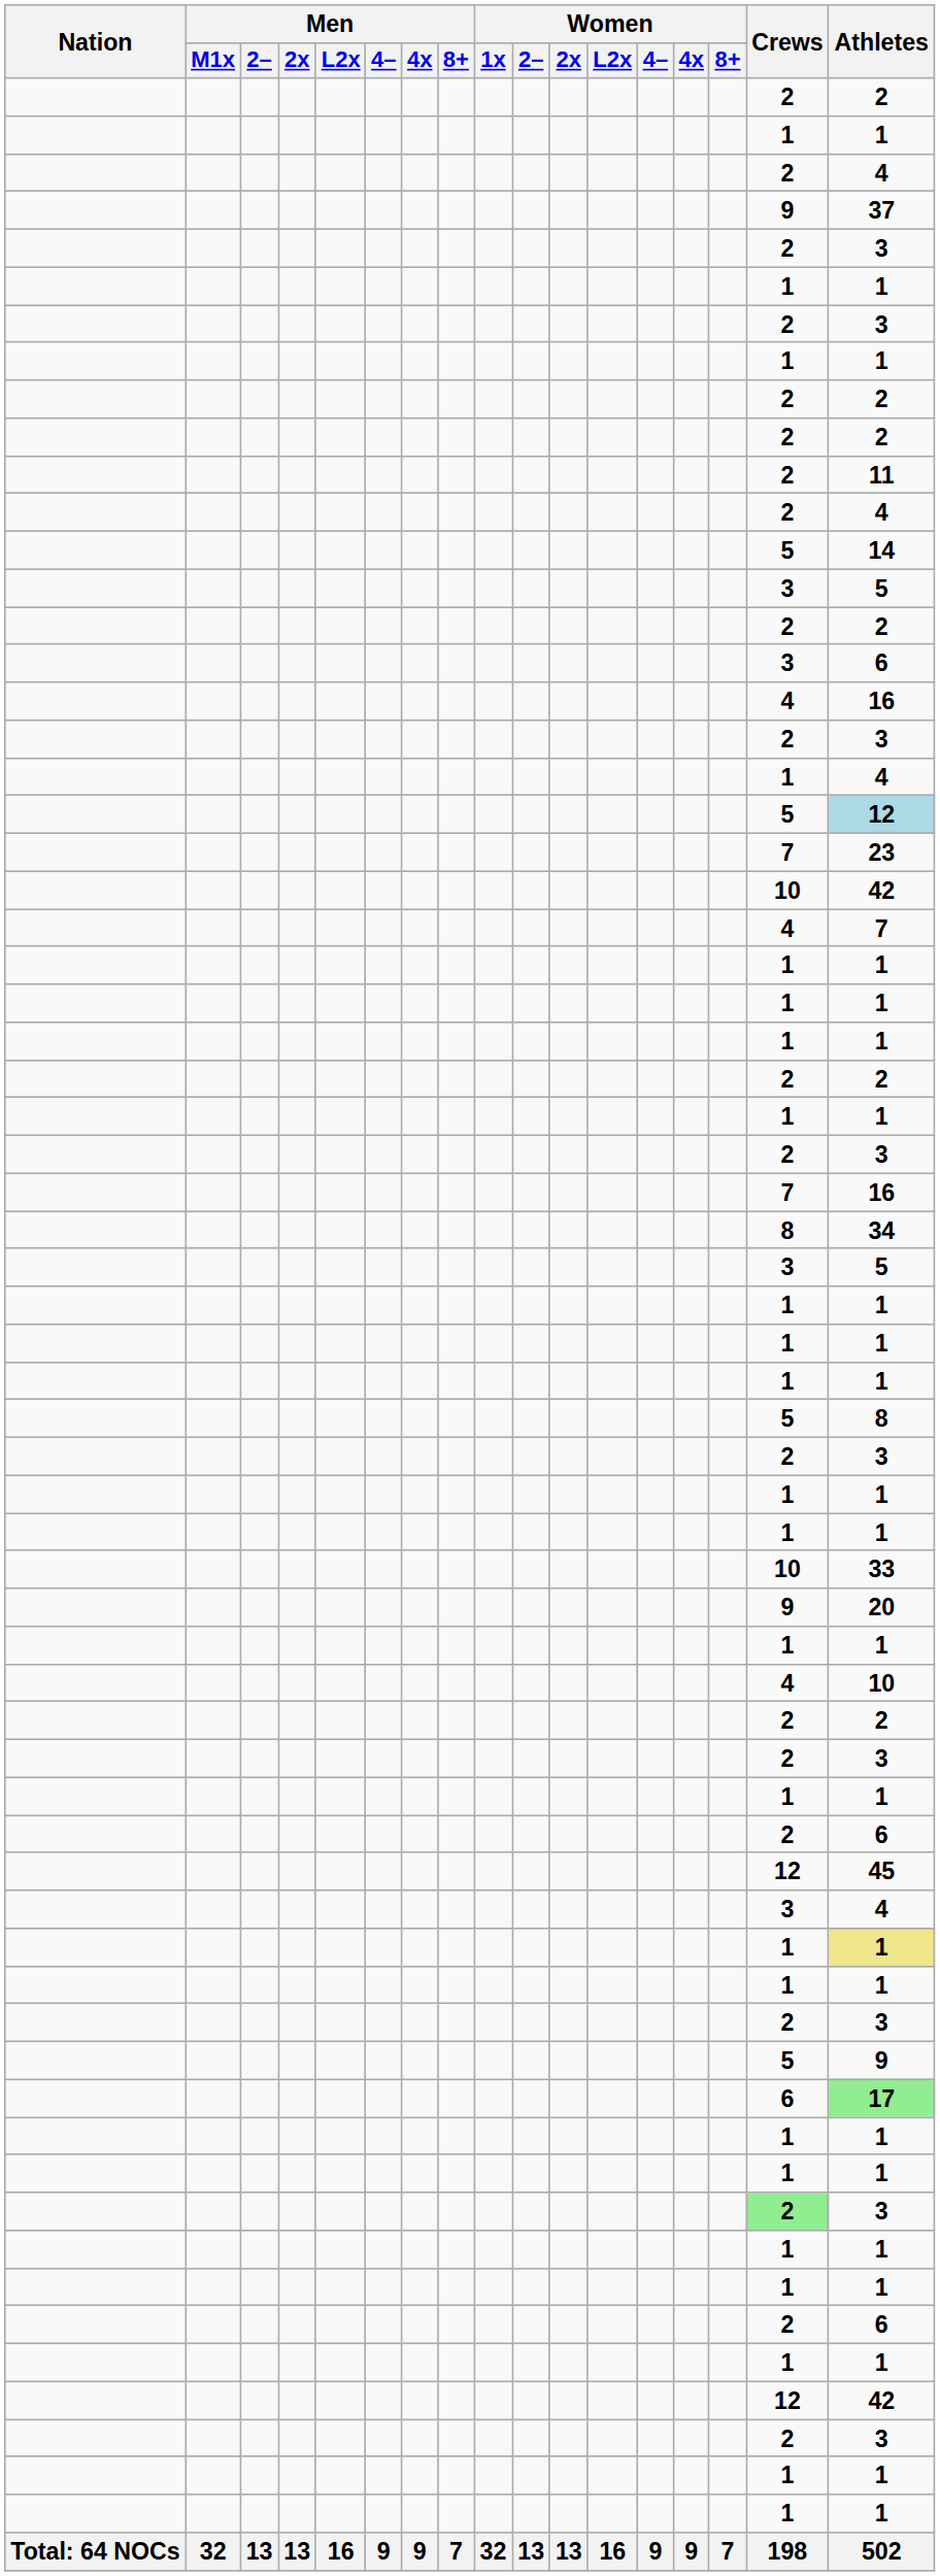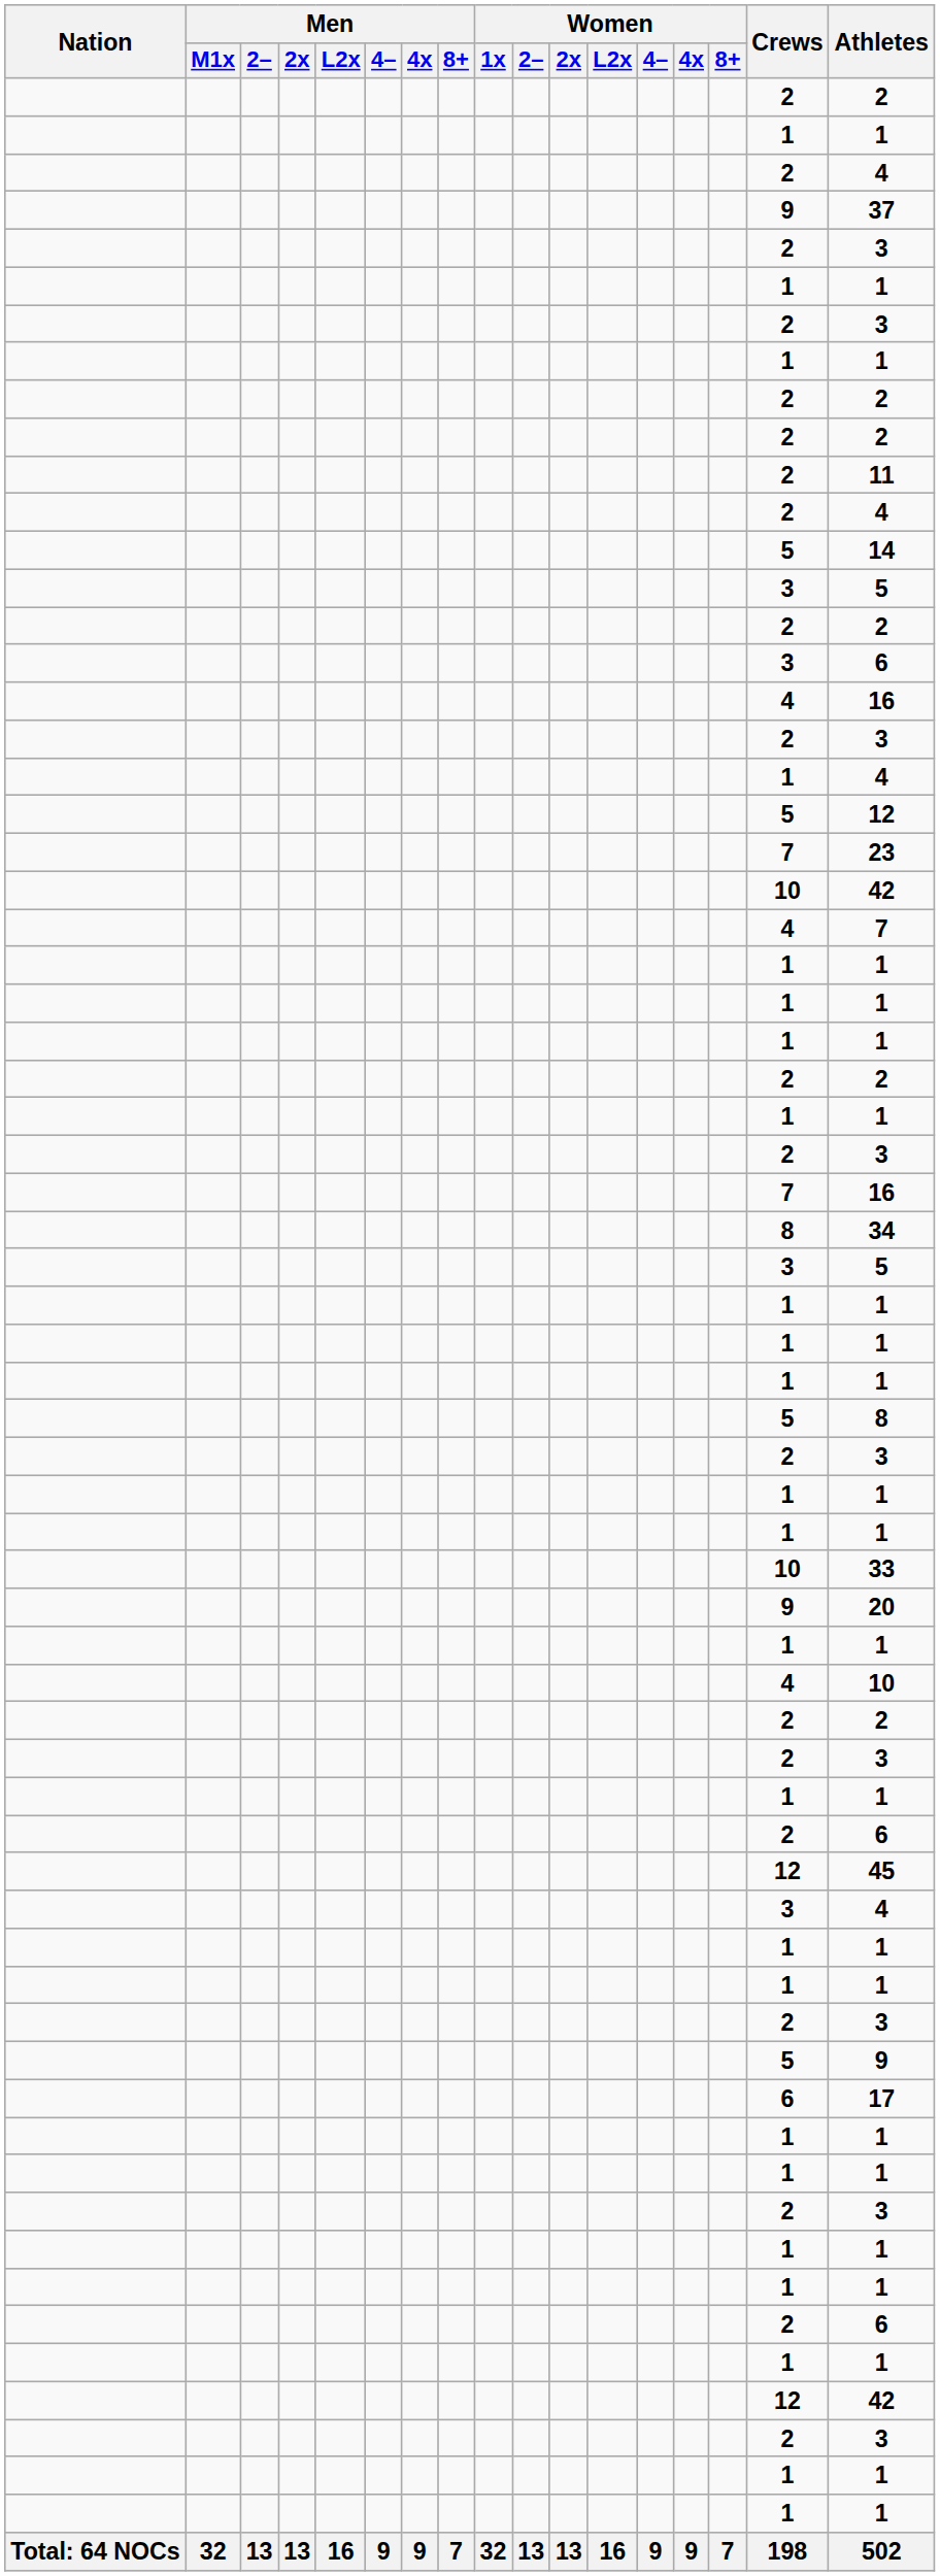row 22 | Athletes: lightblue background -> no background
row 52 | Athletes: khaki background -> no background
row 56 | Athletes: lightgreen background -> no background
row 59 | Crews: lightgreen background -> no background
